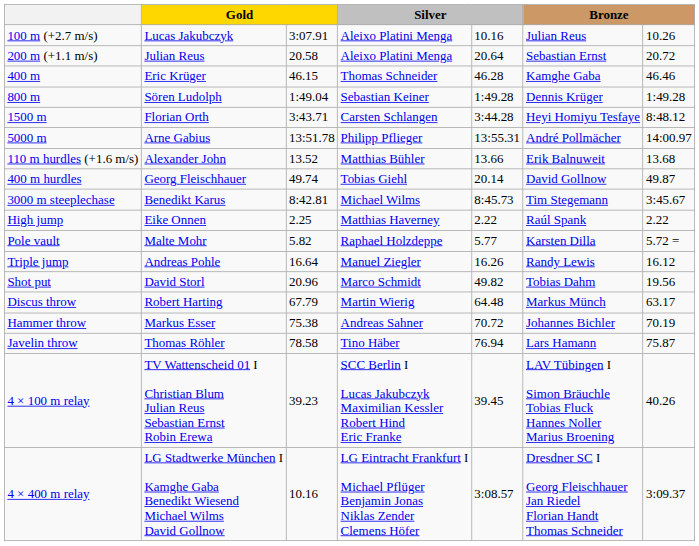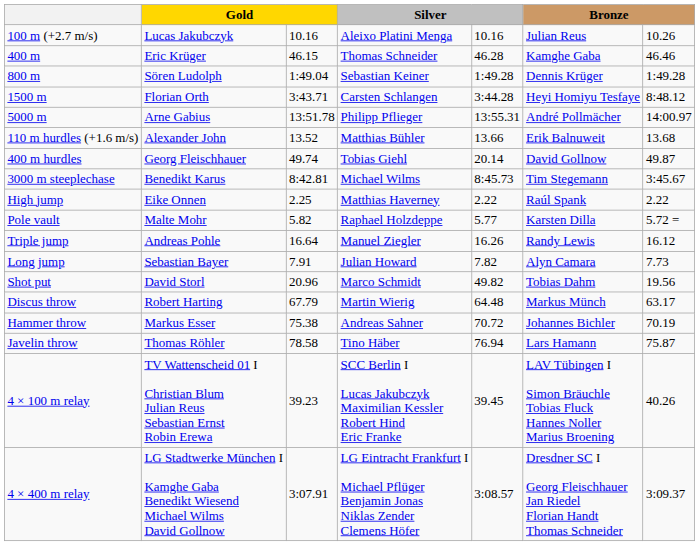100 m (+2.7 m/s) | column 3: 3:07.91 -> 10.16
- row: 200 m (+1.1 m/s) | Julian Reus | 20.58 | Aleixo Platini Menga | 20.64 | Sebastian Ernst | 20.72
+ row: Long jump | Sebastian Bayer | 7.91 | Julian Howard | 7.82 | Alyn Camara | 7.73
4 × 400 m relay | column 3: 10.16 -> 3:07.91
